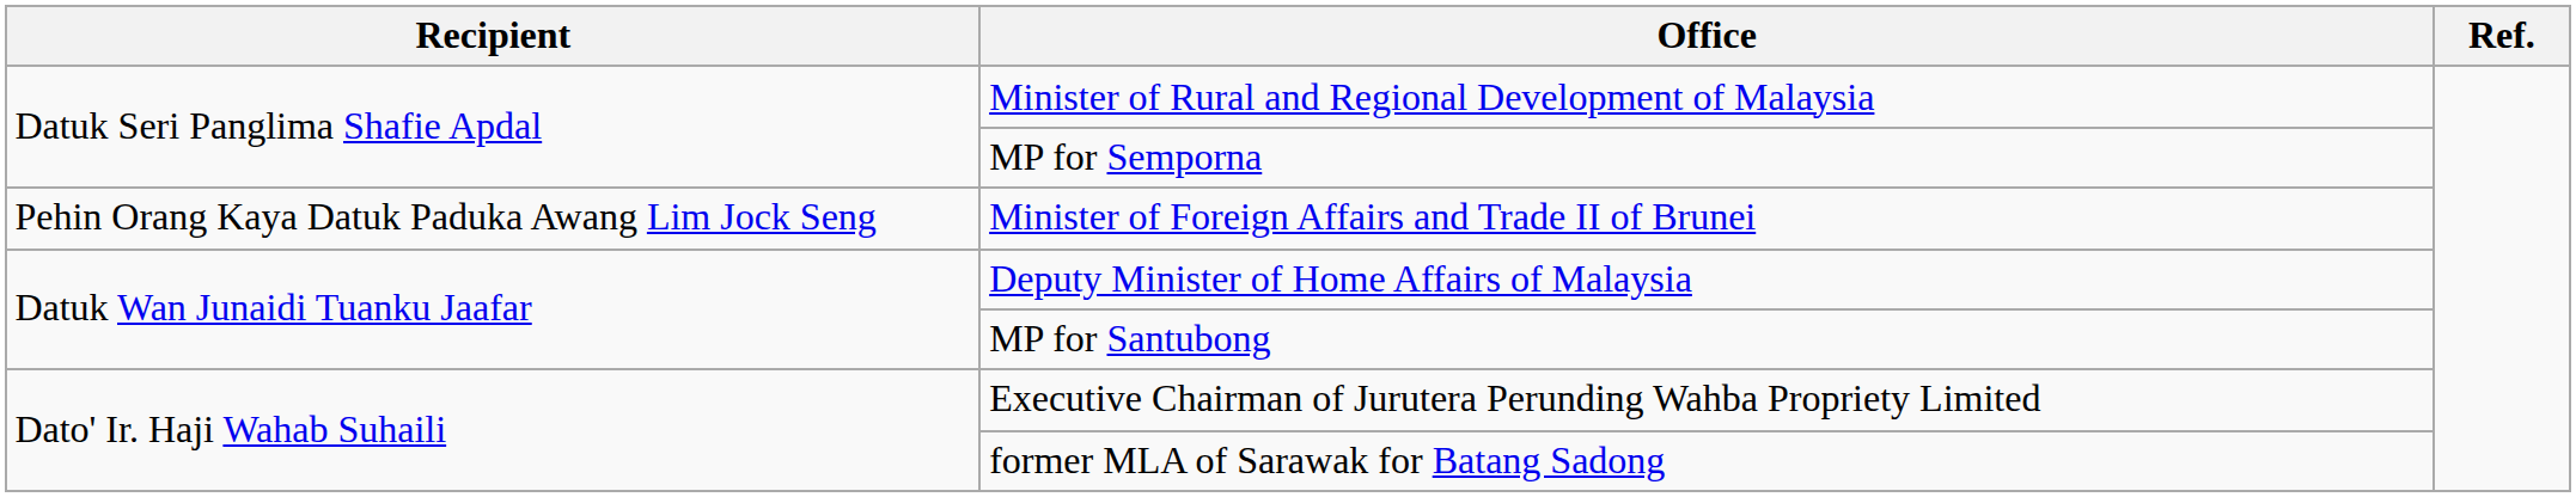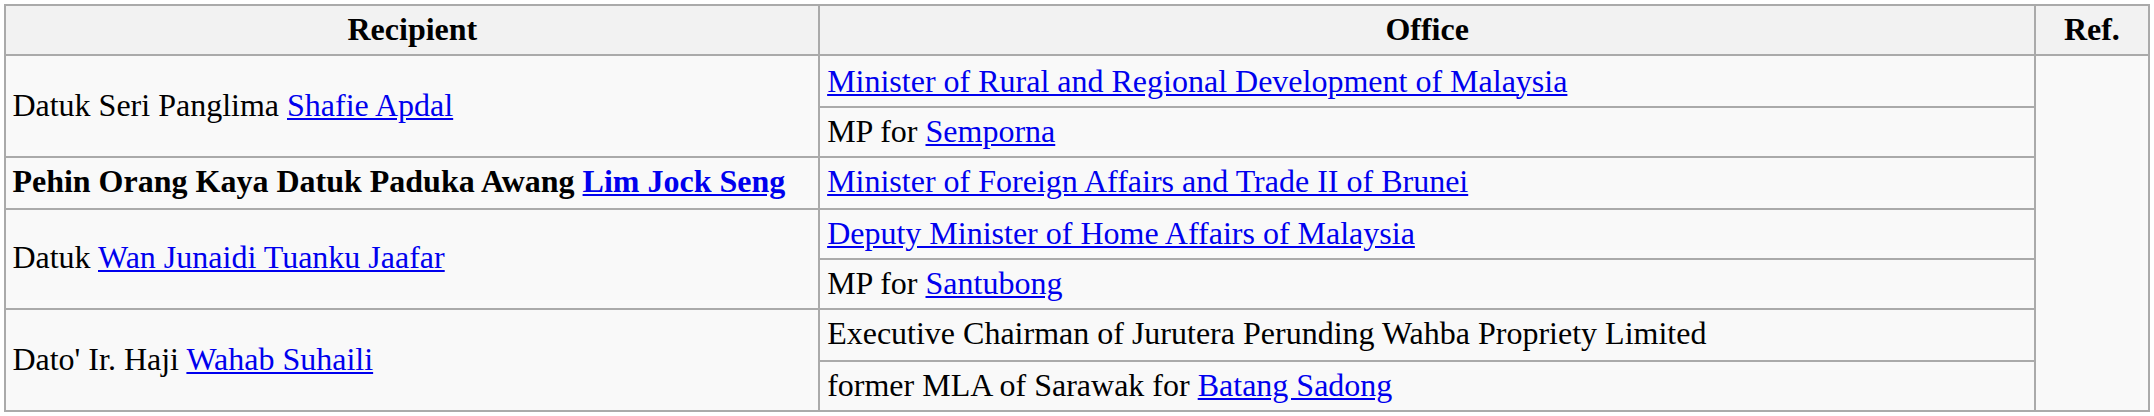Minister of Foreign Affairs and Trade II of Brunei | Recipient: normal -> bold
